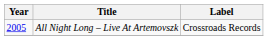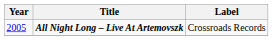row 2 | Title: normal -> bold
